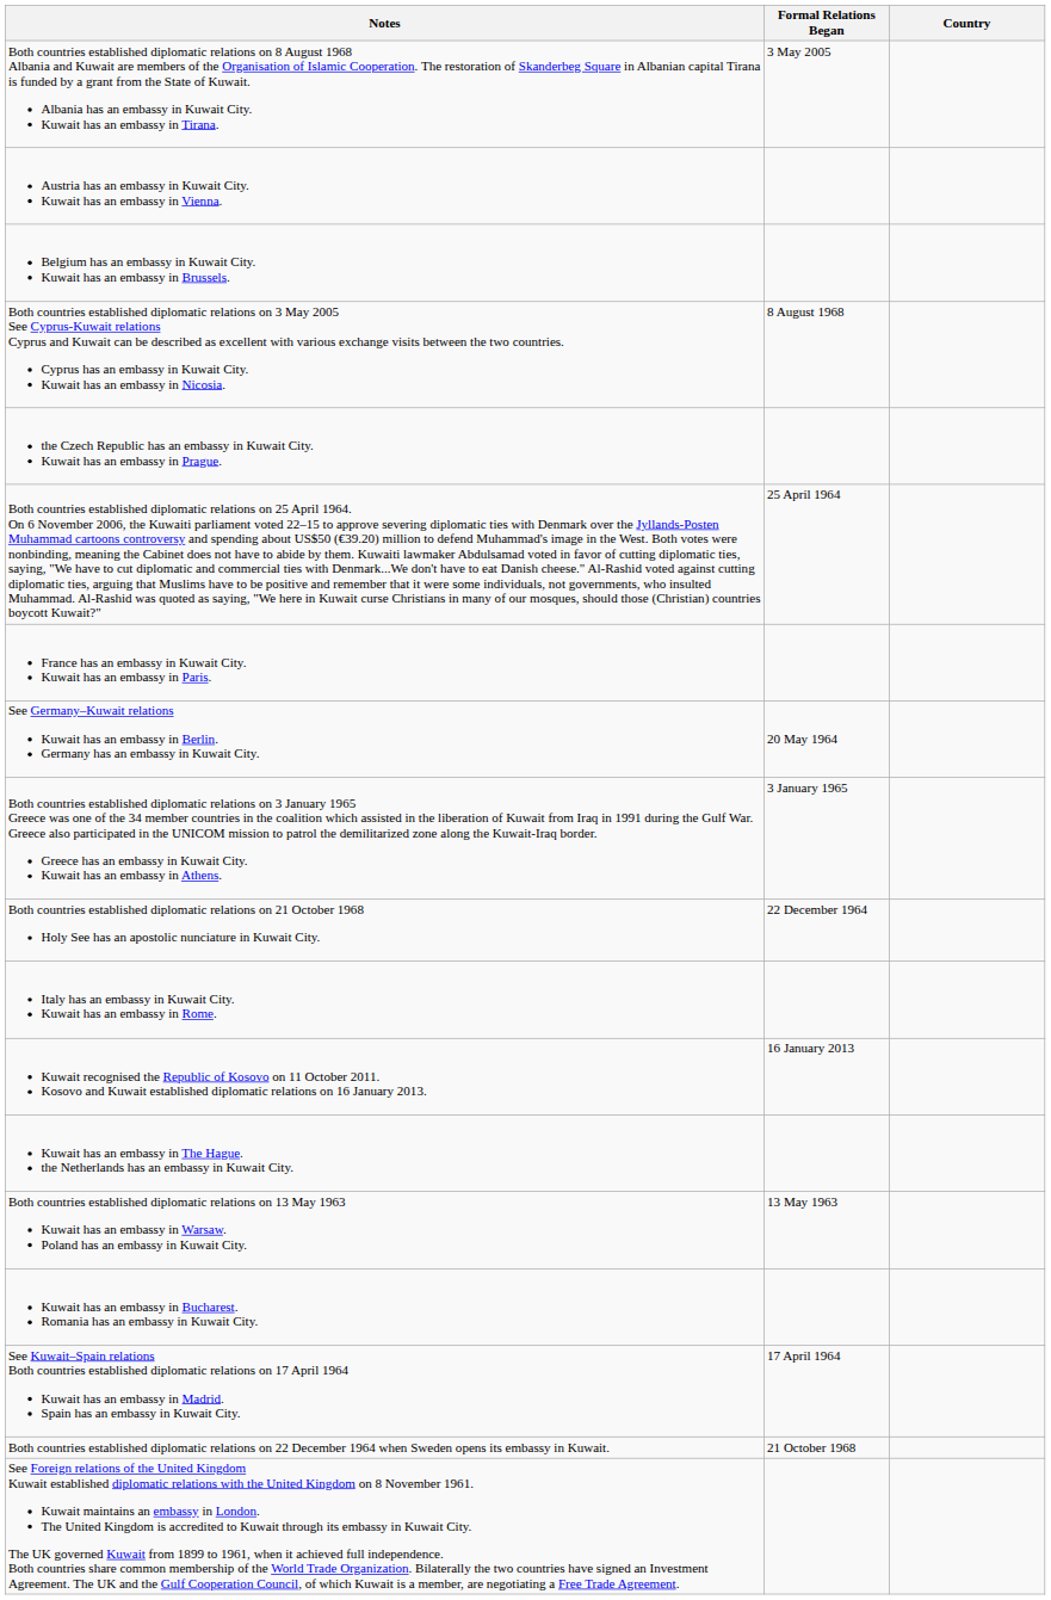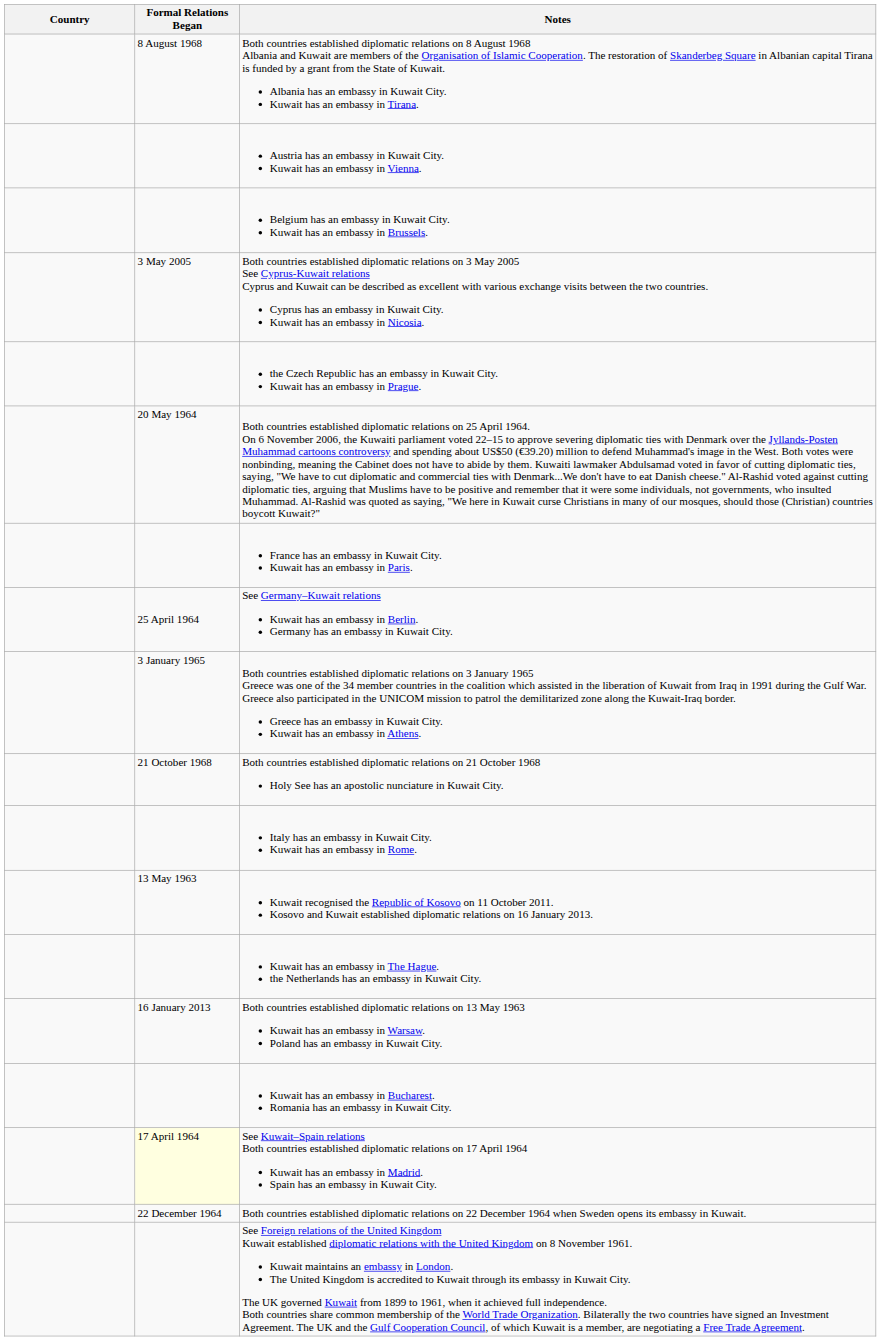columns swapped: Country <-> Notes
row 2 | Formal Relations Began: 3 May 2005 -> 8 August 1968
row 5 | Formal Relations Began: 8 August 1968 -> 3 May 2005
row 7 | Formal Relations Began: 25 April 1964 -> 20 May 1964
row 9 | Formal Relations Began: 20 May 1964 -> 25 April 1964
row 11 | Formal Relations Began: 22 December 1964 -> 21 October 1968
row 13 | Formal Relations Began: 16 January 2013 -> 13 May 1963
row 15 | Formal Relations Began: 13 May 1963 -> 16 January 2013
row 17 | Formal Relations Began: no background -> lightyellow background
row 18 | Formal Relations Began: 21 October 1968 -> 22 December 1964
